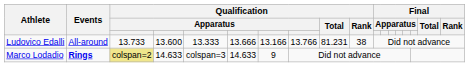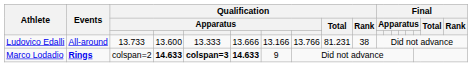Marco Lodadio | column 3: khaki background -> no background
Marco Lodadio | column 4: normal -> bold
Marco Lodadio | column 5: normal -> bold
Marco Lodadio | column 6: normal -> bold
